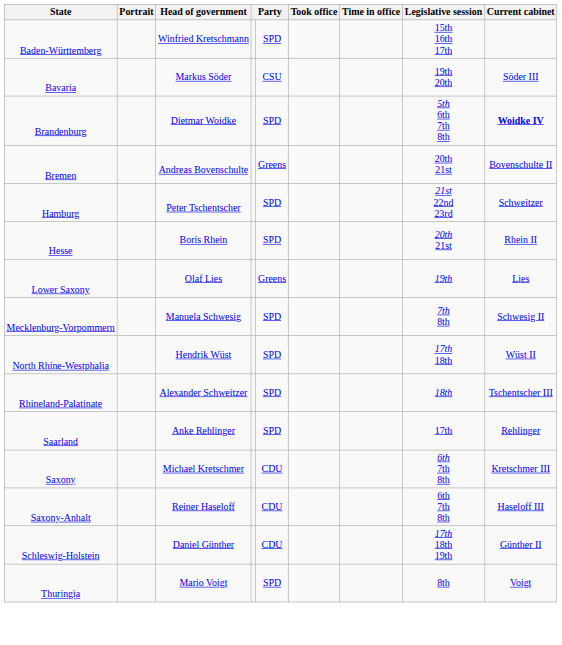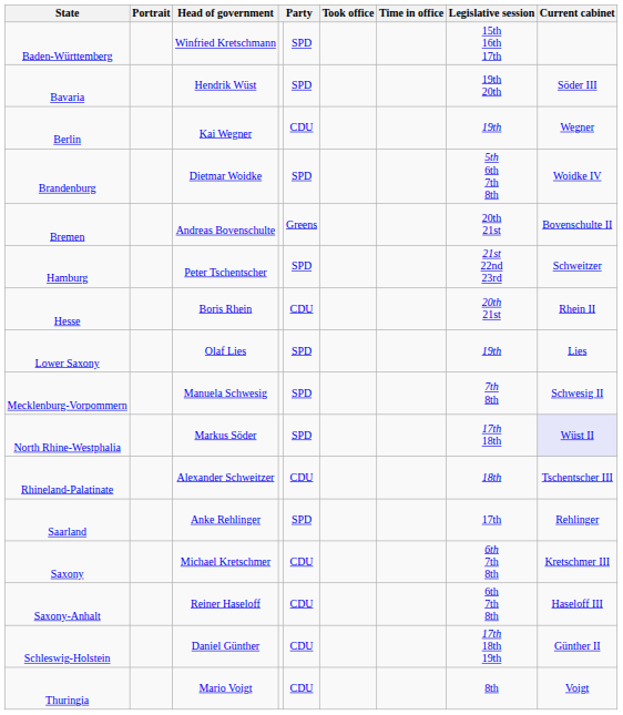Bavaria | Head of government: Markus Söder -> Hendrik Wüst
Bavaria | column 5: CSU -> SPD
+ row: Berlin | Kai Wegner | CDU | 19th | Wegner
Brandenburg | Current cabinet: bold -> normal
Hesse | column 5: SPD -> CDU
Lower Saxony | column 5: Greens -> SPD
North Rhine-Westphalia | Head of government: Hendrik Wüst -> Markus Söder
North Rhine-Westphalia | Current cabinet: no background -> lavender background
Rhineland-Palatinate | column 5: SPD -> CDU
Thuringia | column 5: SPD -> CDU
